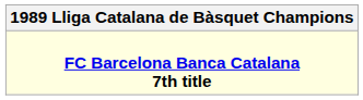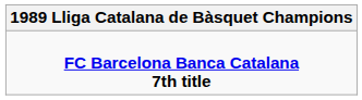row 2 | column 1: lightyellow background -> no background
